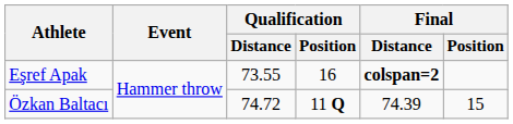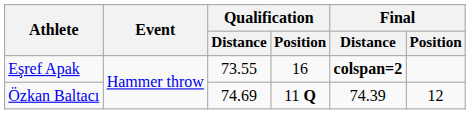Özkan Baltacı | Qualification / Distance: 74.72 -> 74.69
Özkan Baltacı | Final / Position: 15 -> 12
